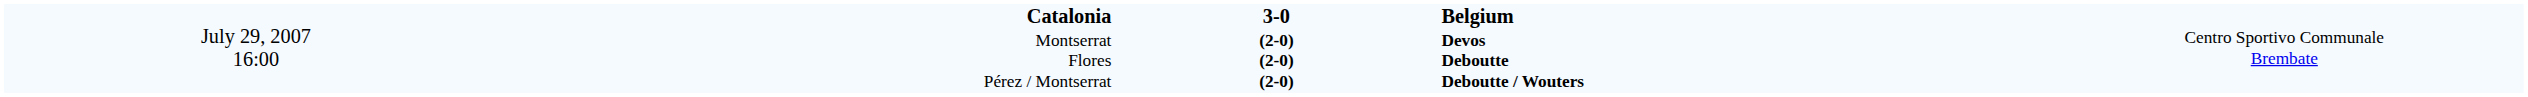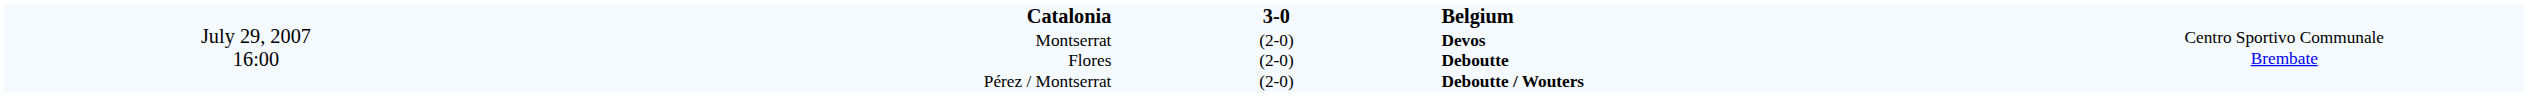Montserrat Flores Pérez / Montserrat | column 3: bold -> normal
